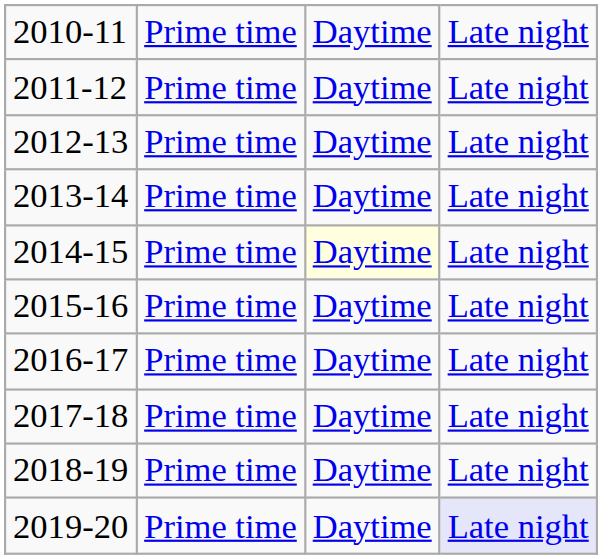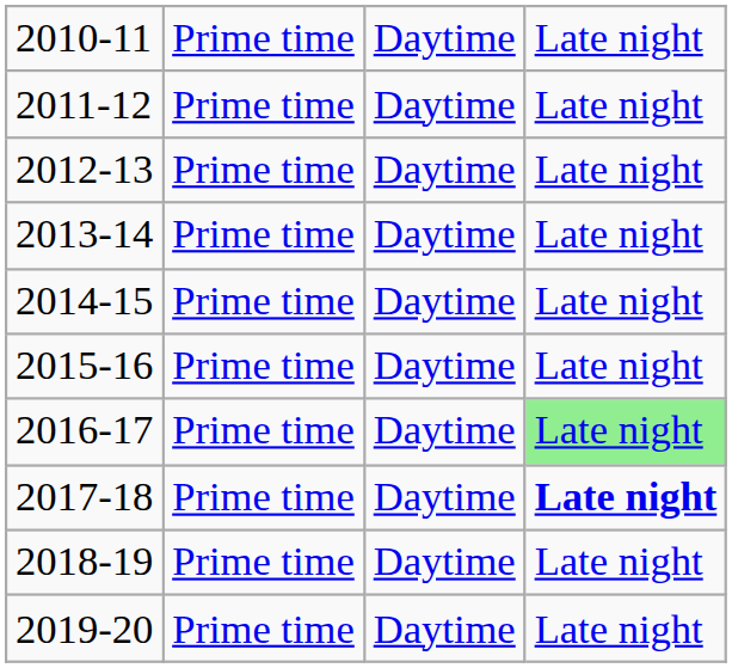2014-15 | column 3: lightyellow background -> no background
2016-17 | column 4: no background -> lightgreen background
2017-18 | column 4: normal -> bold
2019-20 | column 4: lavender background -> no background
